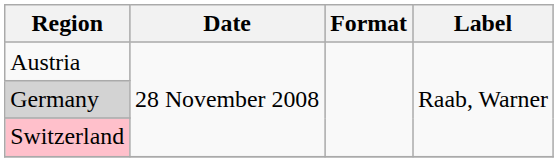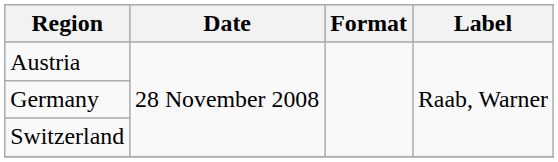Germany | Region: lightgrey background -> no background
Switzerland | Region: pink background -> no background
